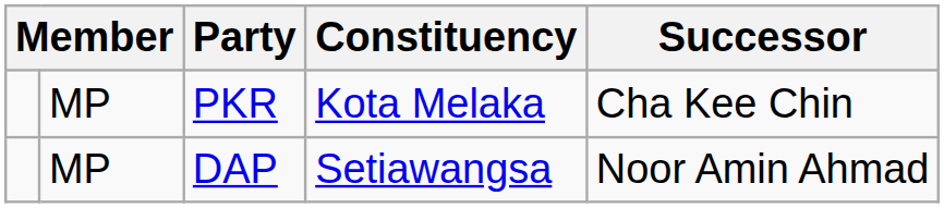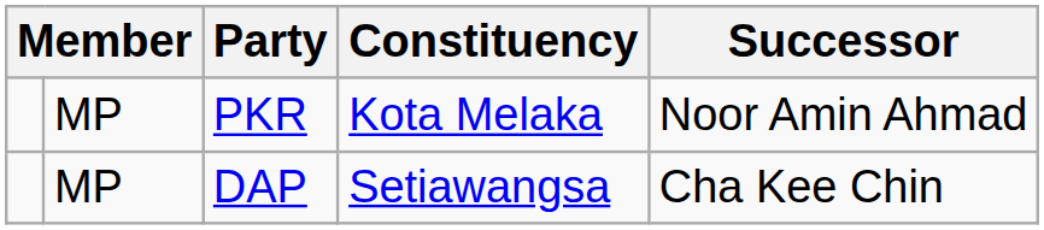PKR | Successor: Cha Kee Chin -> Noor Amin Ahmad
DAP | Successor: Noor Amin Ahmad -> Cha Kee Chin
